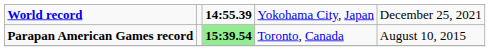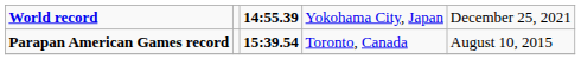Parapan American Games record | column 3: lightgreen background -> no background
